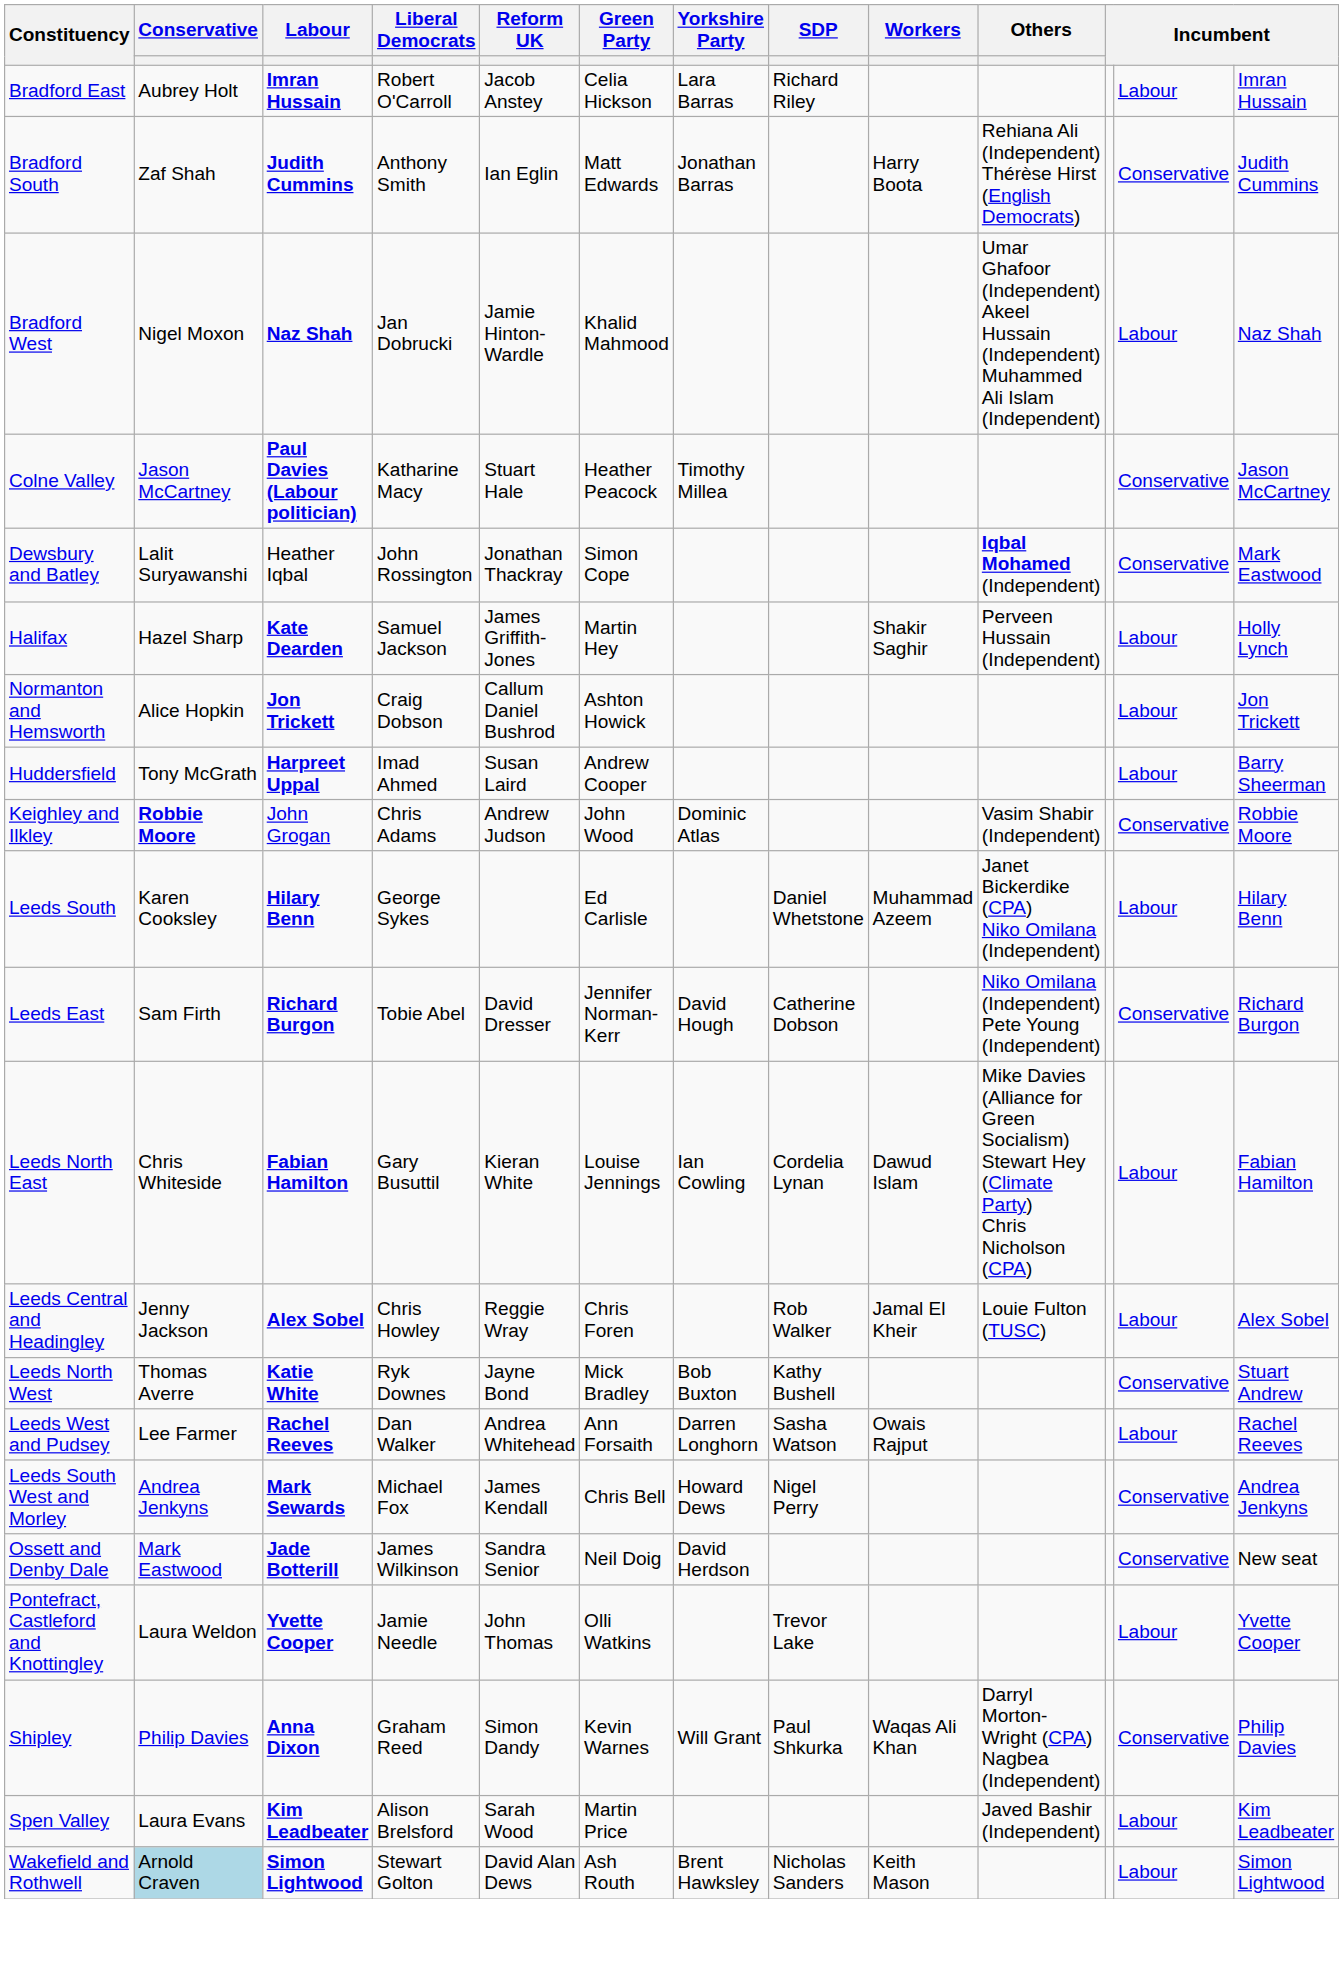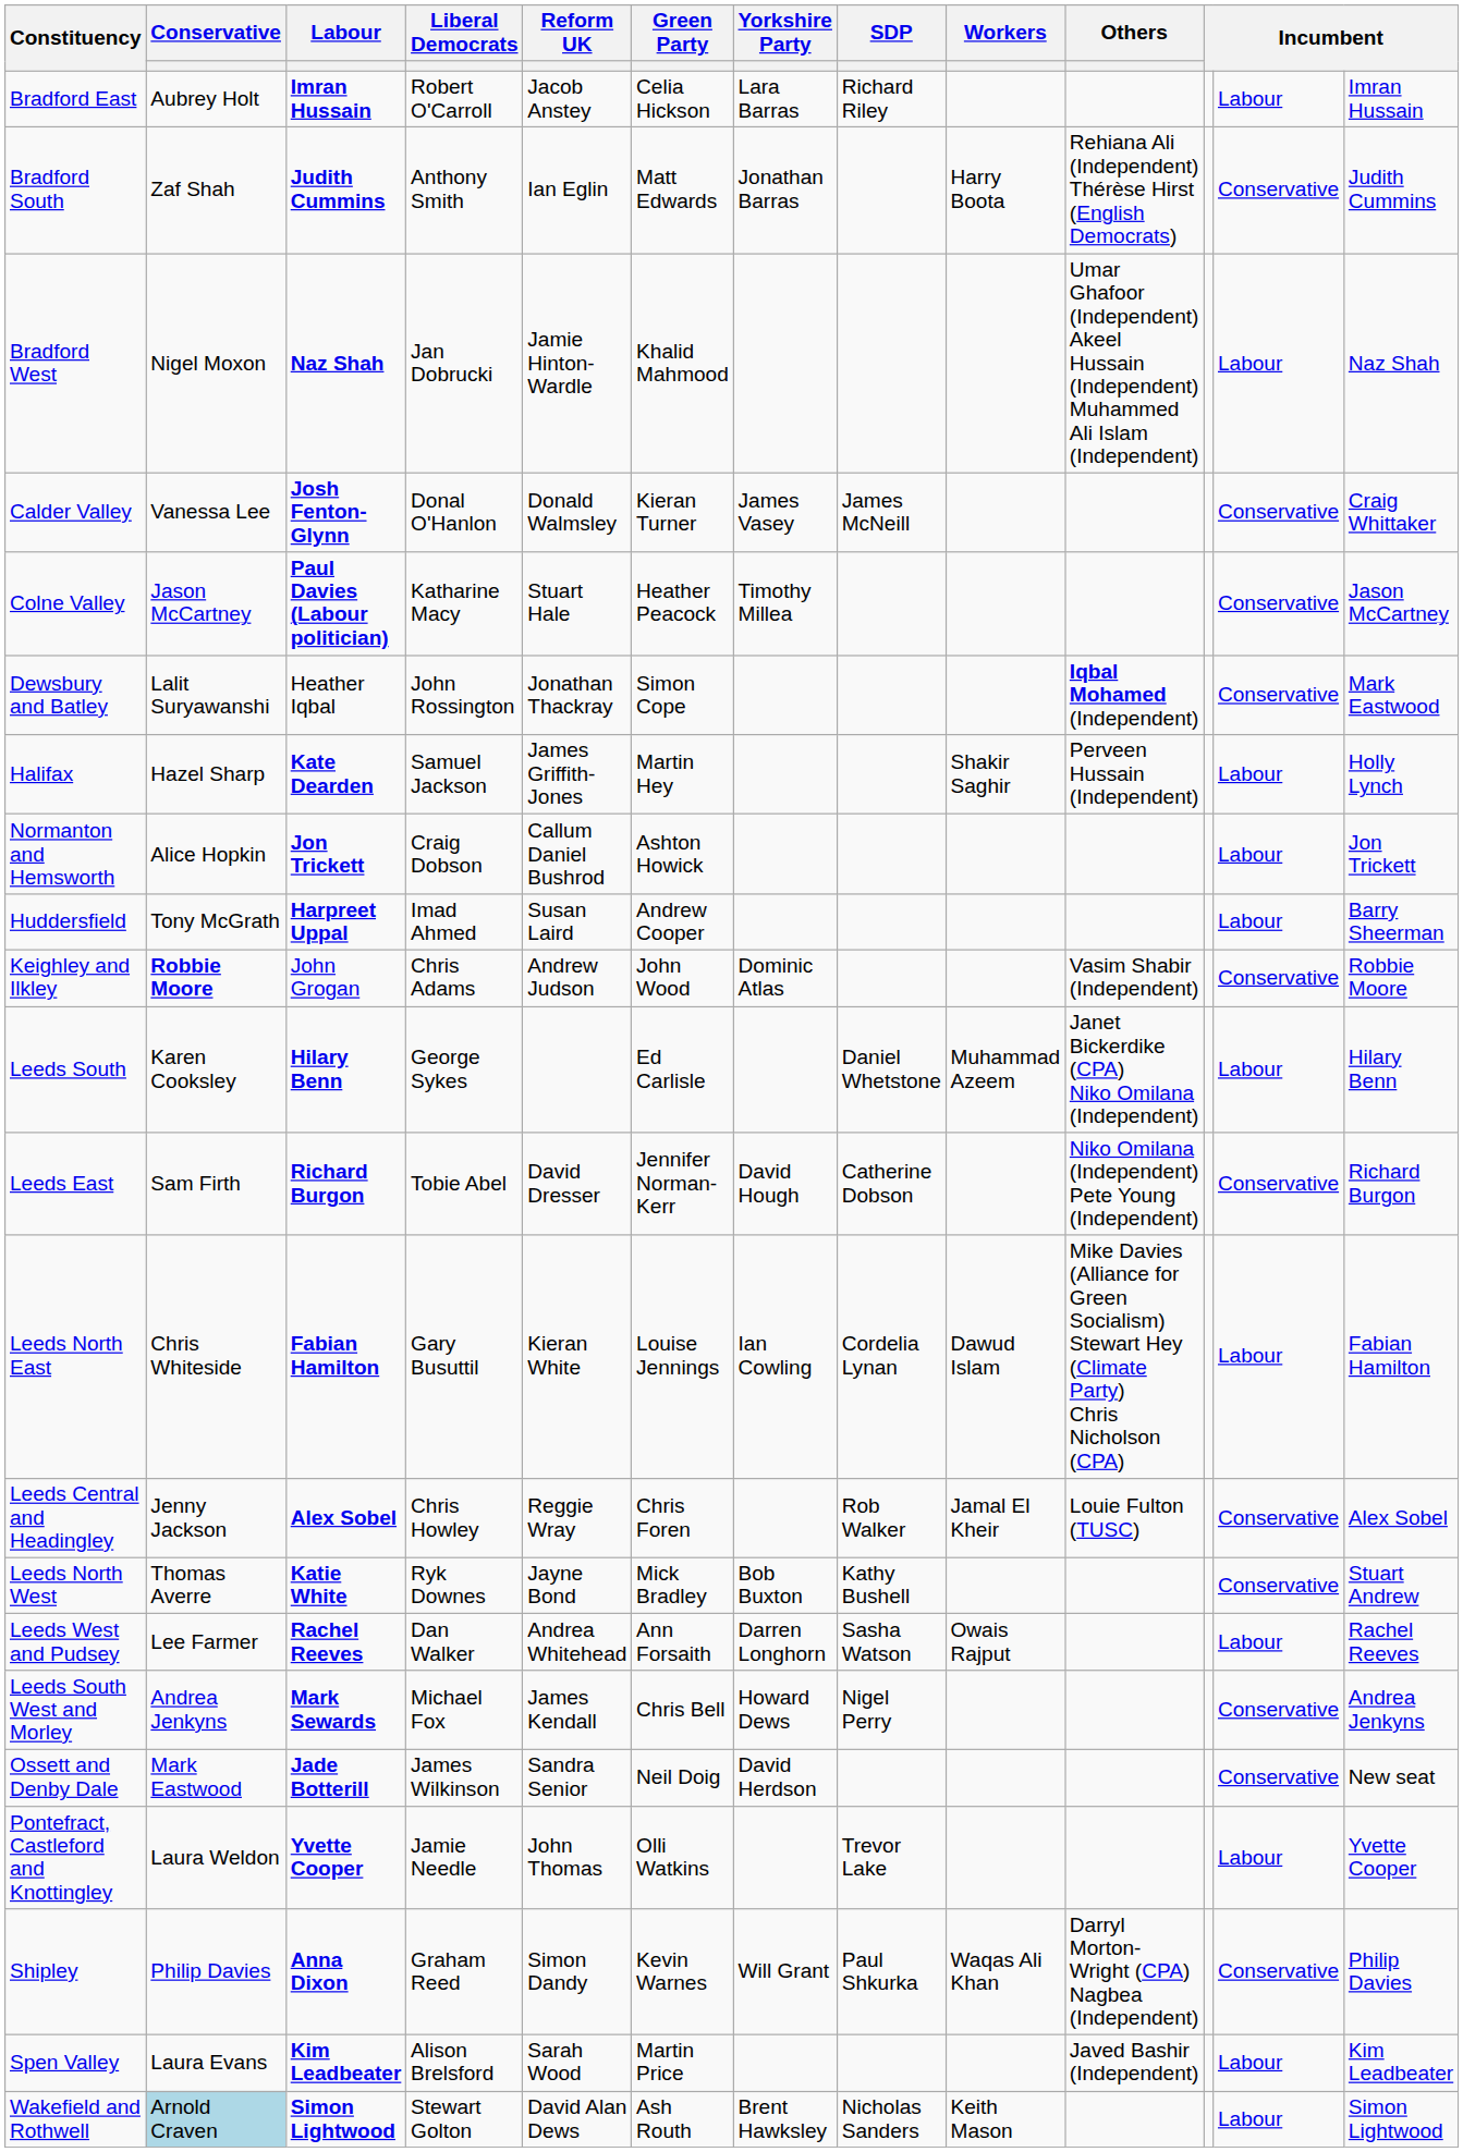+ row: Calder Valley | Vanessa Lee | Josh Fenton-Glynn | Donal O'Hanlon | Donald Walmsley | Kieran Turner | James Vasey | James McNeill | Conservative | Craig Whittaker
Leeds Central and Headingley | column 12: Labour -> Conservative
